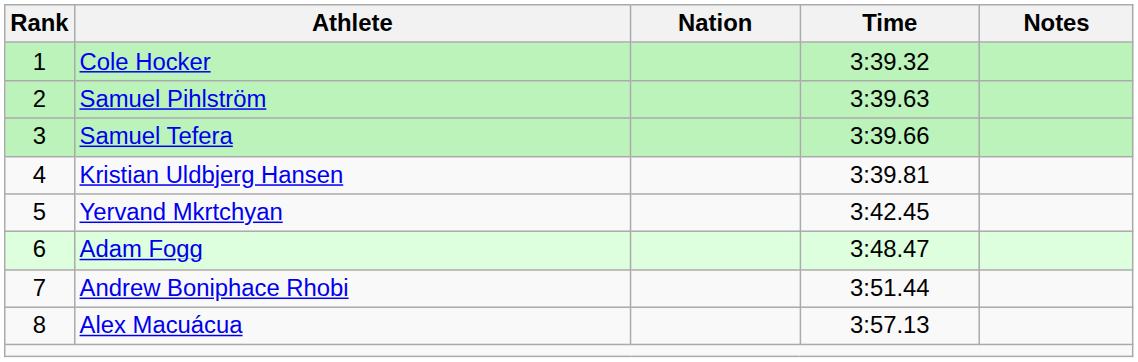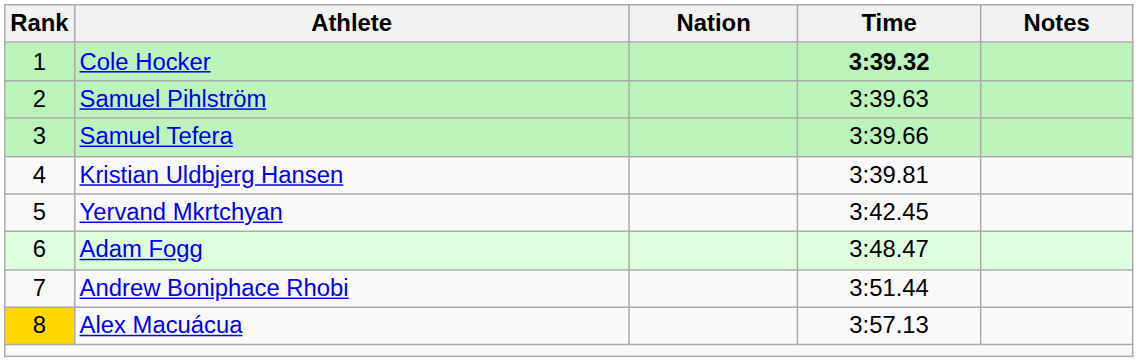Cole Hocker | Time: normal -> bold
Alex Macuácua | Rank: no background -> gold background
